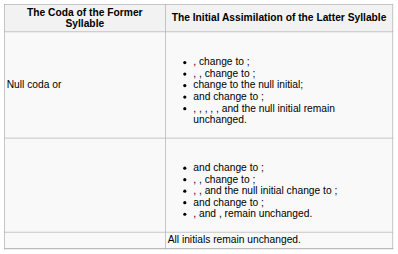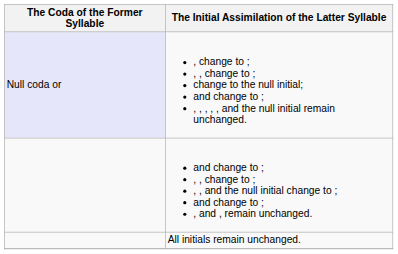row 2 | The Coda of the Former Syllable: no background -> lavender background
